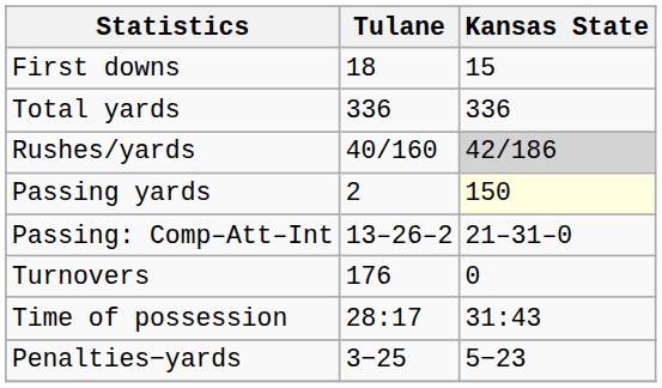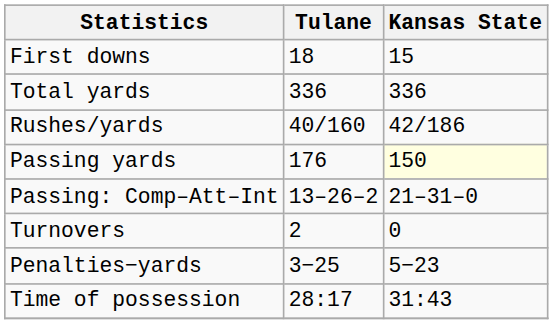Rushes/yards | Kansas State: lightgrey background -> no background
Passing yards | Tulane: 2 -> 176
Turnovers | Tulane: 176 -> 2
rows swapped: Time of possession <-> Penalties−yards
